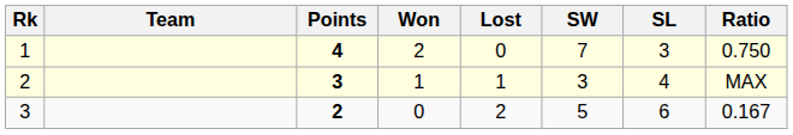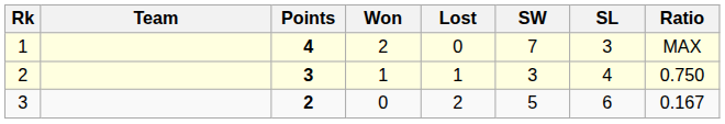row 2 | Ratio: 0.750 -> MAX
row 3 | Ratio: MAX -> 0.750
